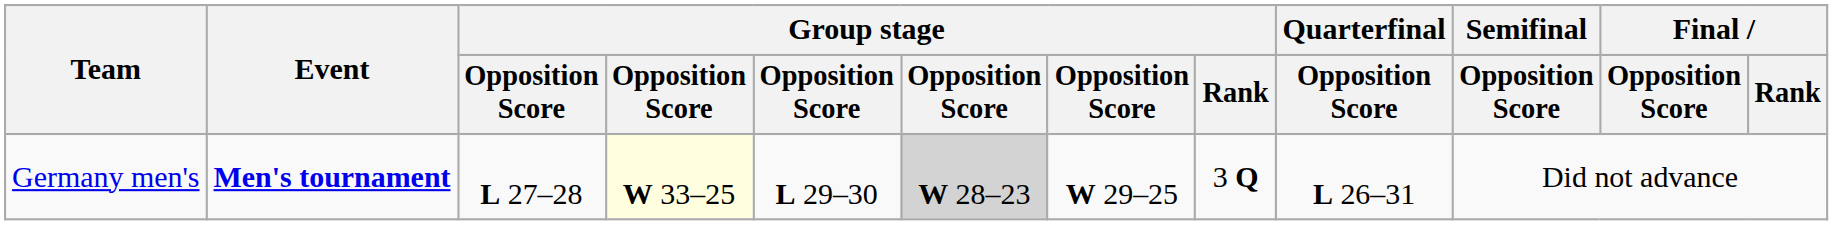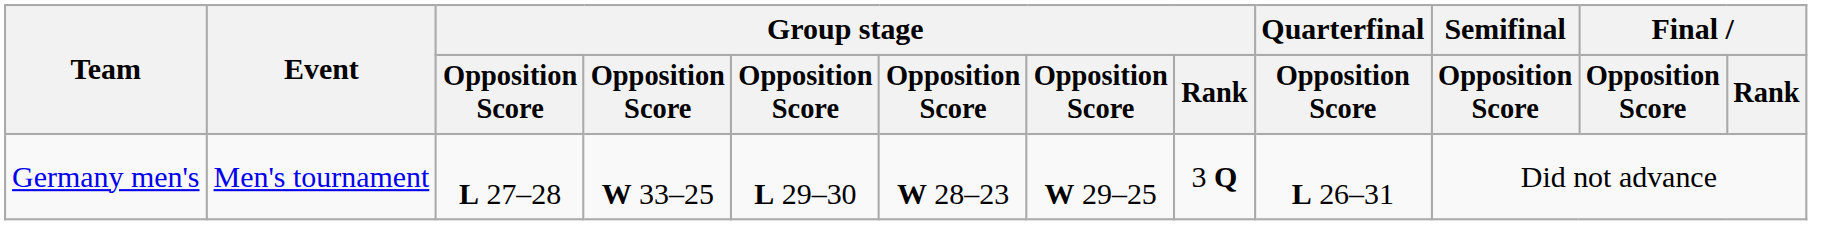Germany men's | Event: bold -> normal
Germany men's | column 4: lightyellow background -> no background
Germany men's | column 6: lightgrey background -> no background
